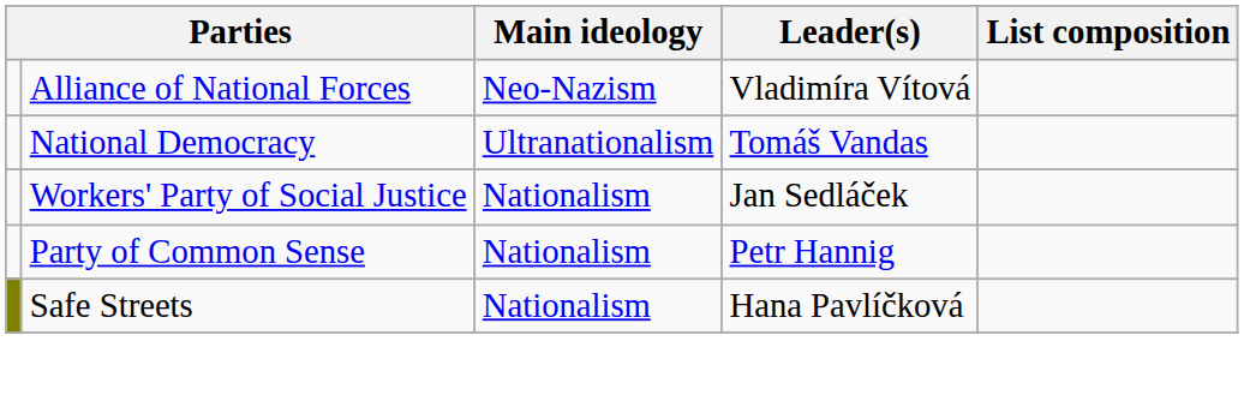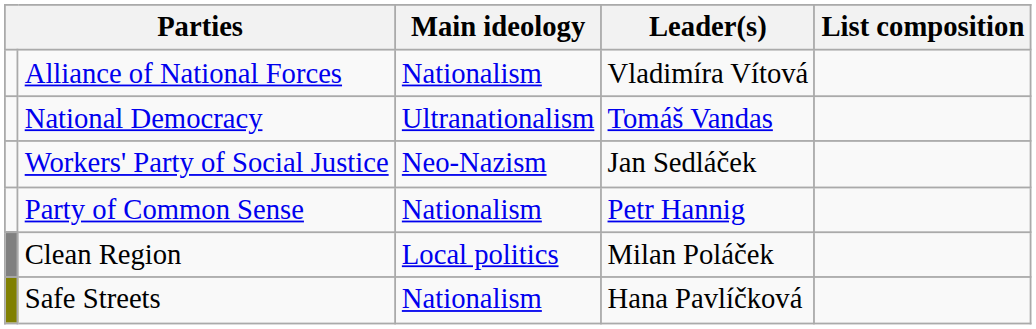Alliance of National Forces | Main ideology: Neo-Nazism -> Nationalism
Workers' Party of Social Justice | Main ideology: Nationalism -> Neo-Nazism
+ row: Clean Region | Local politics | Milan Poláček
